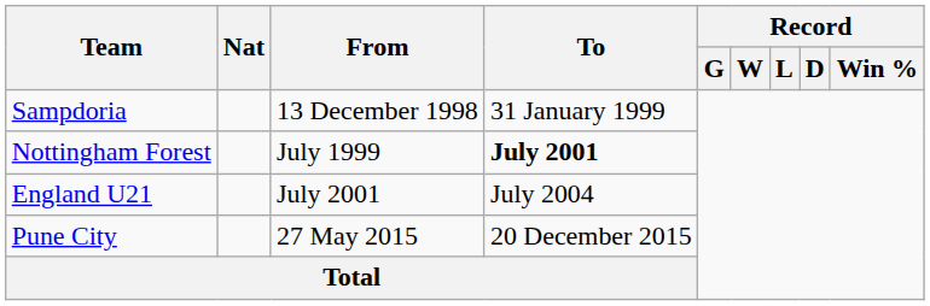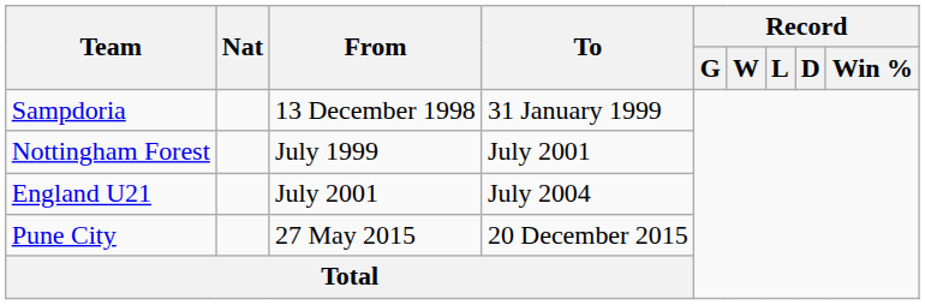Nottingham Forest | To: bold -> normal
